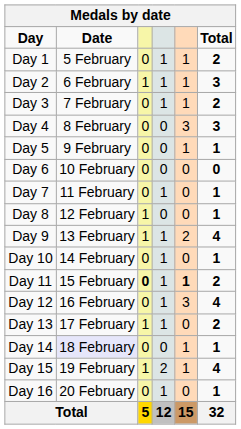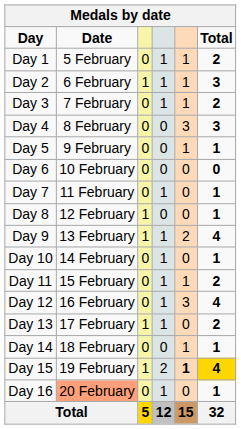Day 11 | column 3: bold -> normal
Day 11 | column 5: bold -> normal
Day 14 | Date: lavender background -> no background
Day 15 | column 5: normal -> bold
Day 15 | Total: no background -> gold background
Day 16 | Date: no background -> lightsalmon background
